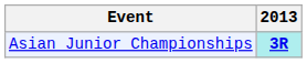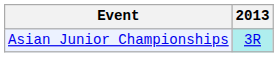Asian Junior Championships | 2013: bold -> normal
